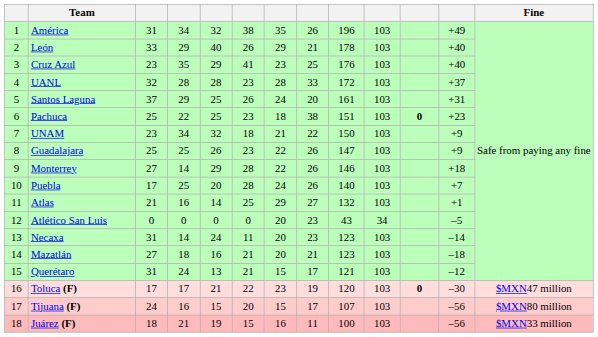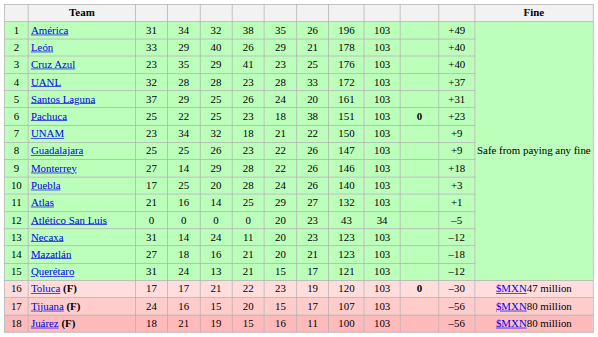Puebla | column 12: +7 -> +3
Necaxa | column 12: –14 -> –12
Juárez (F) | Fine: $MXN33 million -> $MXN80 million
